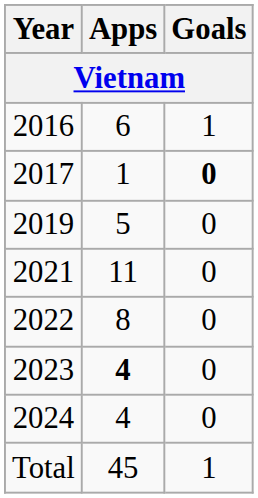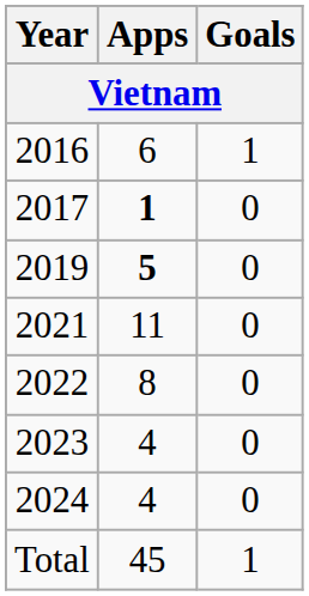2017 | Apps: normal -> bold
2017 | Goals: bold -> normal
2019 | Apps: normal -> bold
2023 | Apps: bold -> normal
